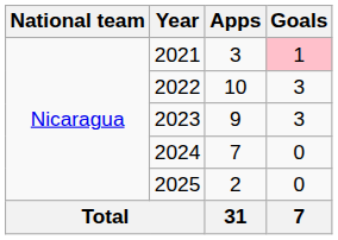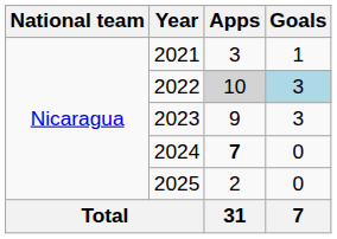2021 | Goals: pink background -> no background
2022 | Apps: no background -> lightgrey background
2022 | Goals: no background -> lightblue background
2024 | Apps: normal -> bold
